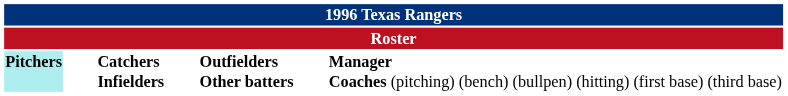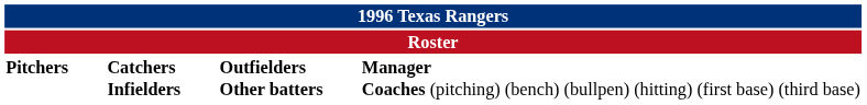Pitchers | column 1: paleturquoise background -> no background
